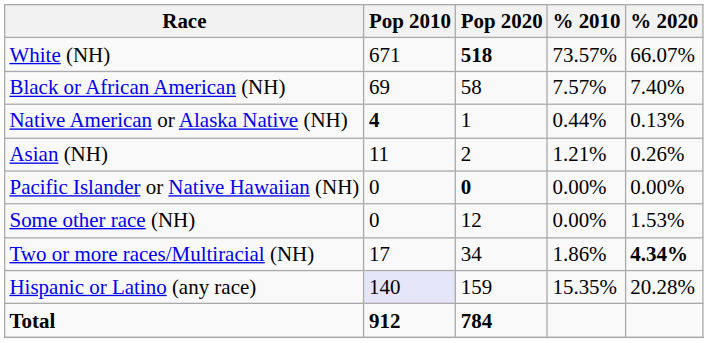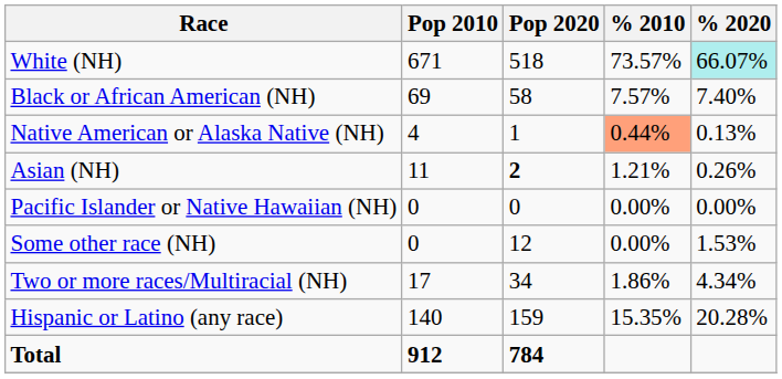White (NH) | Pop 2020: bold -> normal
White (NH) | % 2020: no background -> paleturquoise background
Native American or Alaska Native (NH) | Pop 2010: bold -> normal
Native American or Alaska Native (NH) | % 2010: no background -> lightsalmon background
Asian (NH) | Pop 2020: normal -> bold
Pacific Islander or Native Hawaiian (NH) | Pop 2020: bold -> normal
Two or more races/Multiracial (NH) | % 2020: bold -> normal
Hispanic or Latino (any race) | Pop 2010: lavender background -> no background
